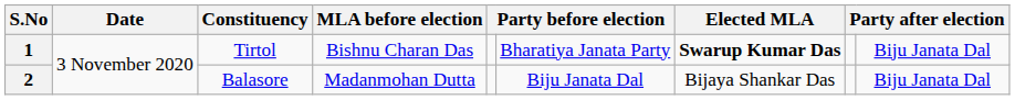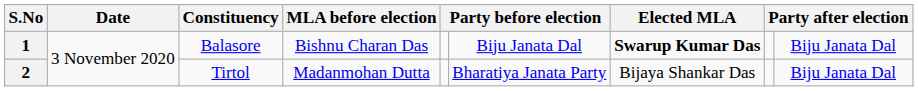1 | Constituency: Tirtol -> Balasore
1 | column 6: Bharatiya Janata Party -> Biju Janata Dal
2 | Constituency: Balasore -> Tirtol
2 | column 6: Biju Janata Dal -> Bharatiya Janata Party
